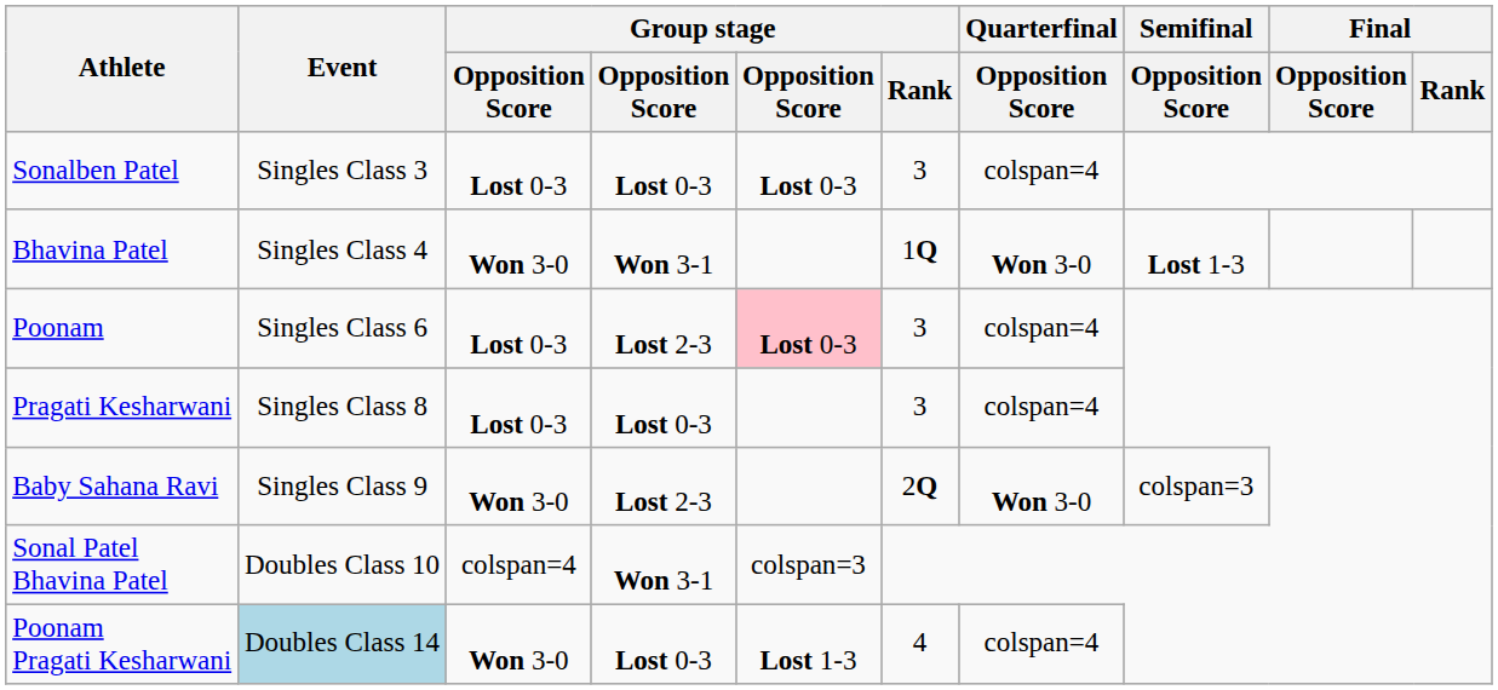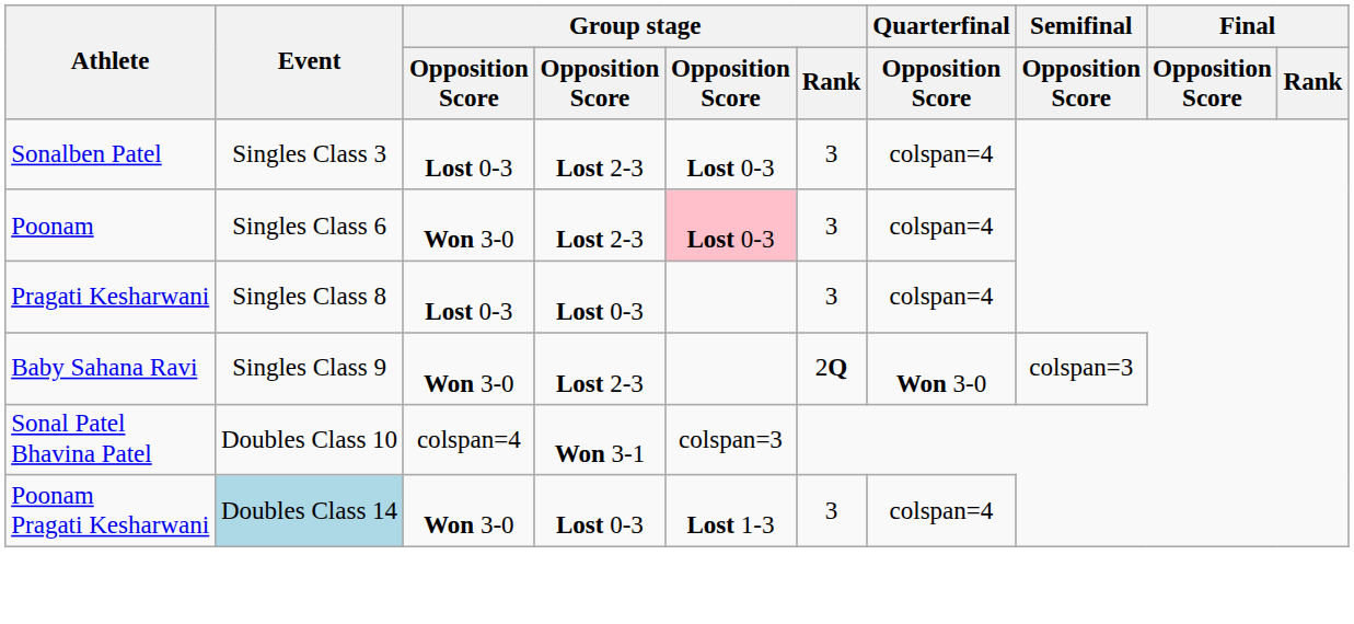Sonalben Patel | column 4: Lost 0-3 -> Lost 2-3
- row: Bhavina Patel | Singles Class 4 | Won 3-0 | Won 3-1 | 1Q | Won 3-0 | Lost 1-3
Poonam | column 3: Lost 0-3 -> Won 3-0
Poonam Pragati Kesharwani | Group stage / Rank: 4 -> 3
